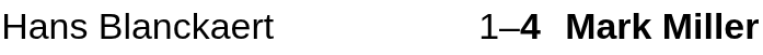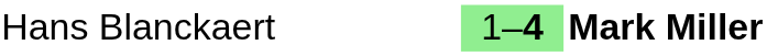Hans Blanckaert | column 2: no background -> lightgreen background
